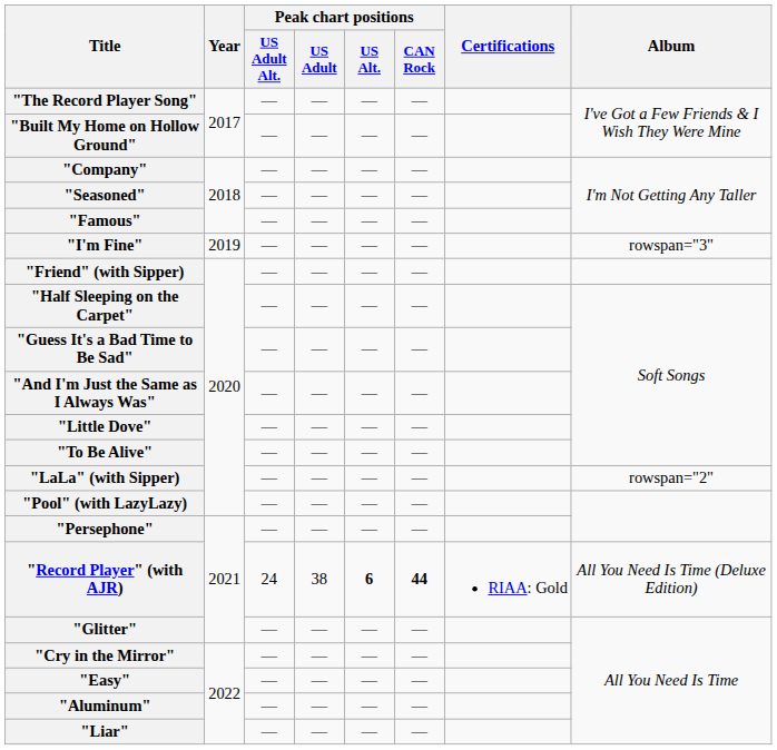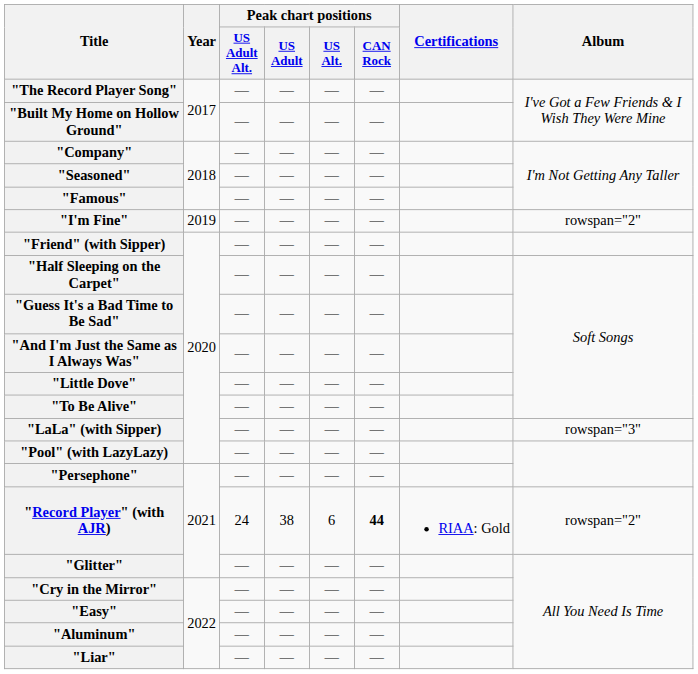"I'm Fine" | Album: rowspan="3" -> rowspan="2"
"LaLa" (with Sipper) | Album: rowspan="2" -> rowspan="3"
"Record Player" (with AJR) | Peak chart positions / US Alt.: bold -> normal
"Record Player" (with AJR) | Album: All You Need Is Time (Deluxe Edition) -> rowspan="2"
